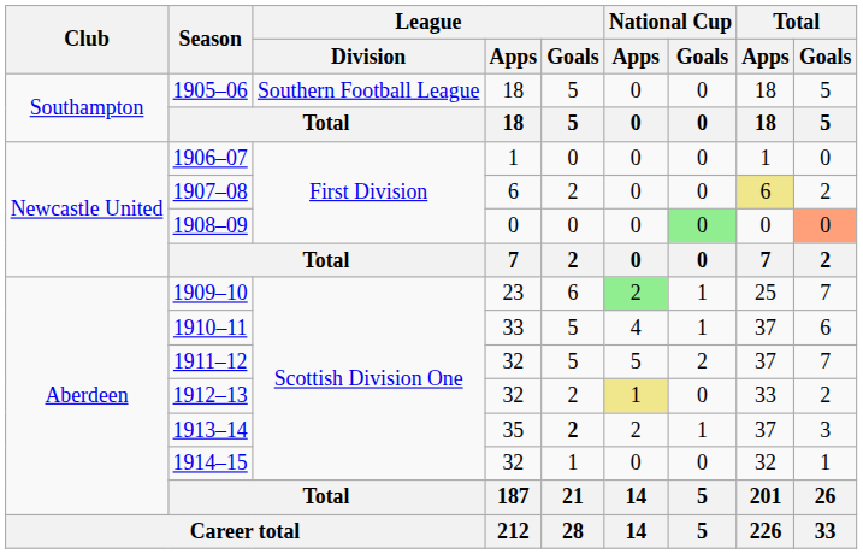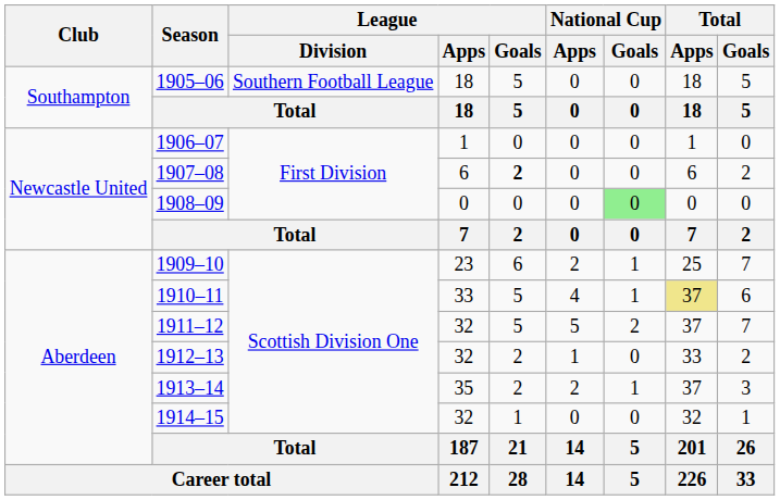1907–08 | League / Goals: normal -> bold
1907–08 | Total / Apps: khaki background -> no background
1908–09 | Total / Goals: lightsalmon background -> no background
1909–10 | National Cup / Apps: lightgreen background -> no background
1910–11 | Total / Apps: no background -> khaki background
1912–13 | National Cup / Apps: khaki background -> no background
1913–14 | League / Goals: bold -> normal
